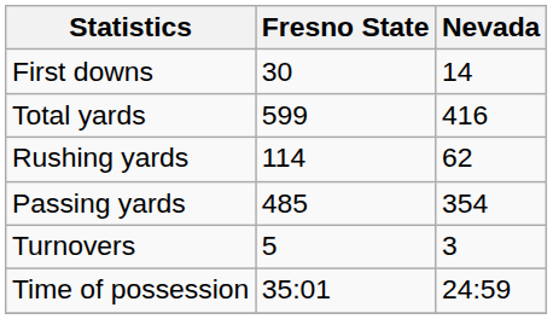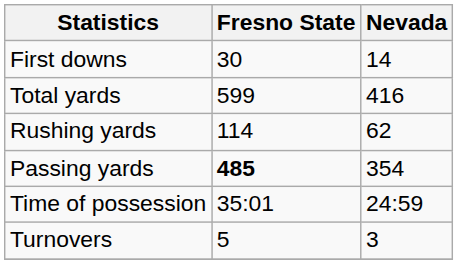Passing yards | Fresno State: normal -> bold
rows swapped: Turnovers <-> Time of possession
